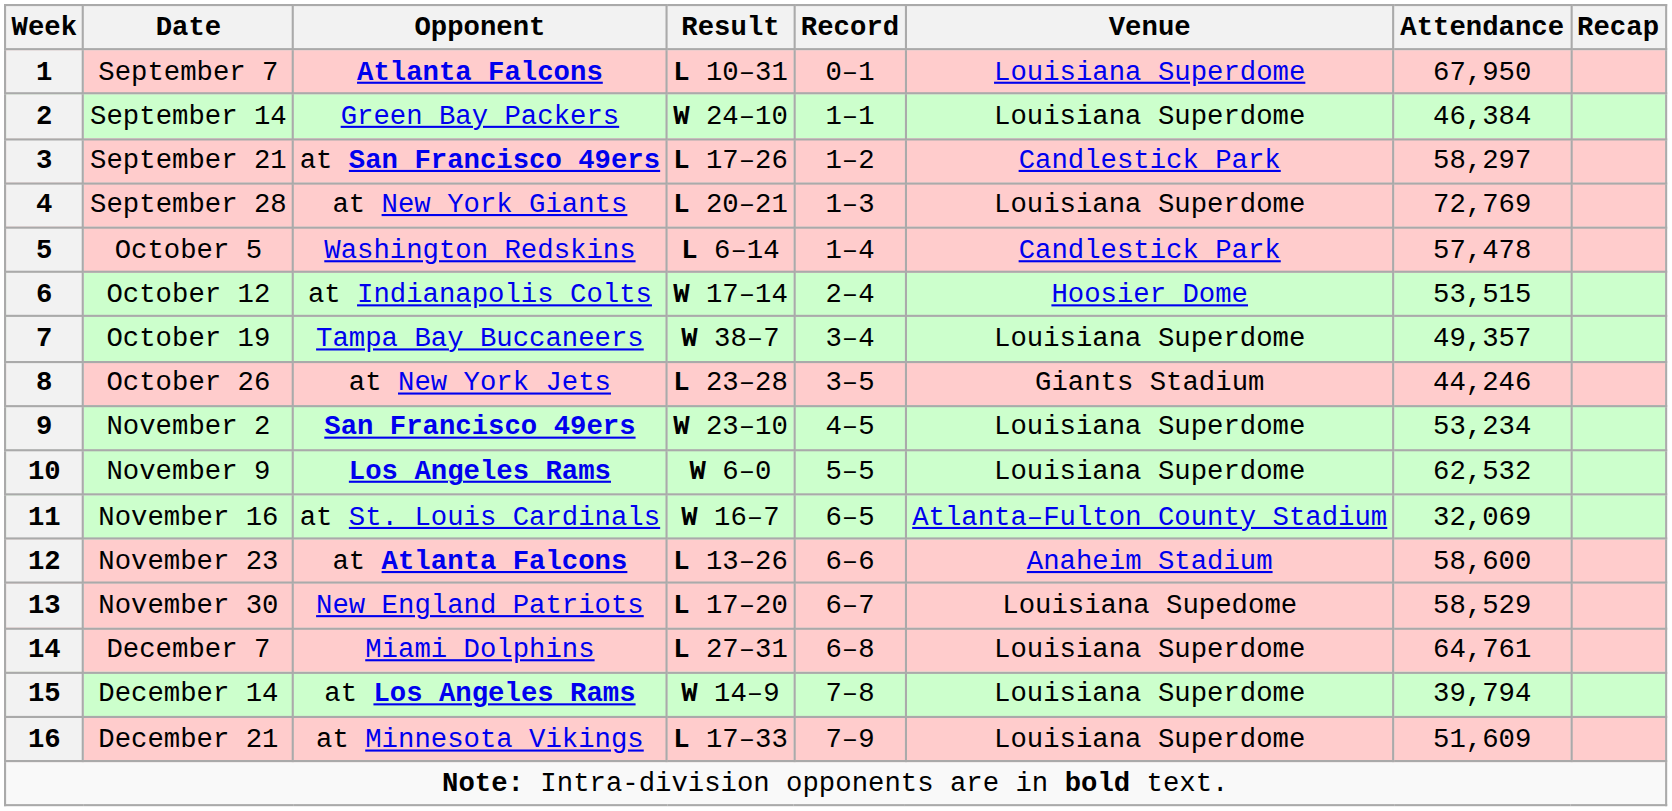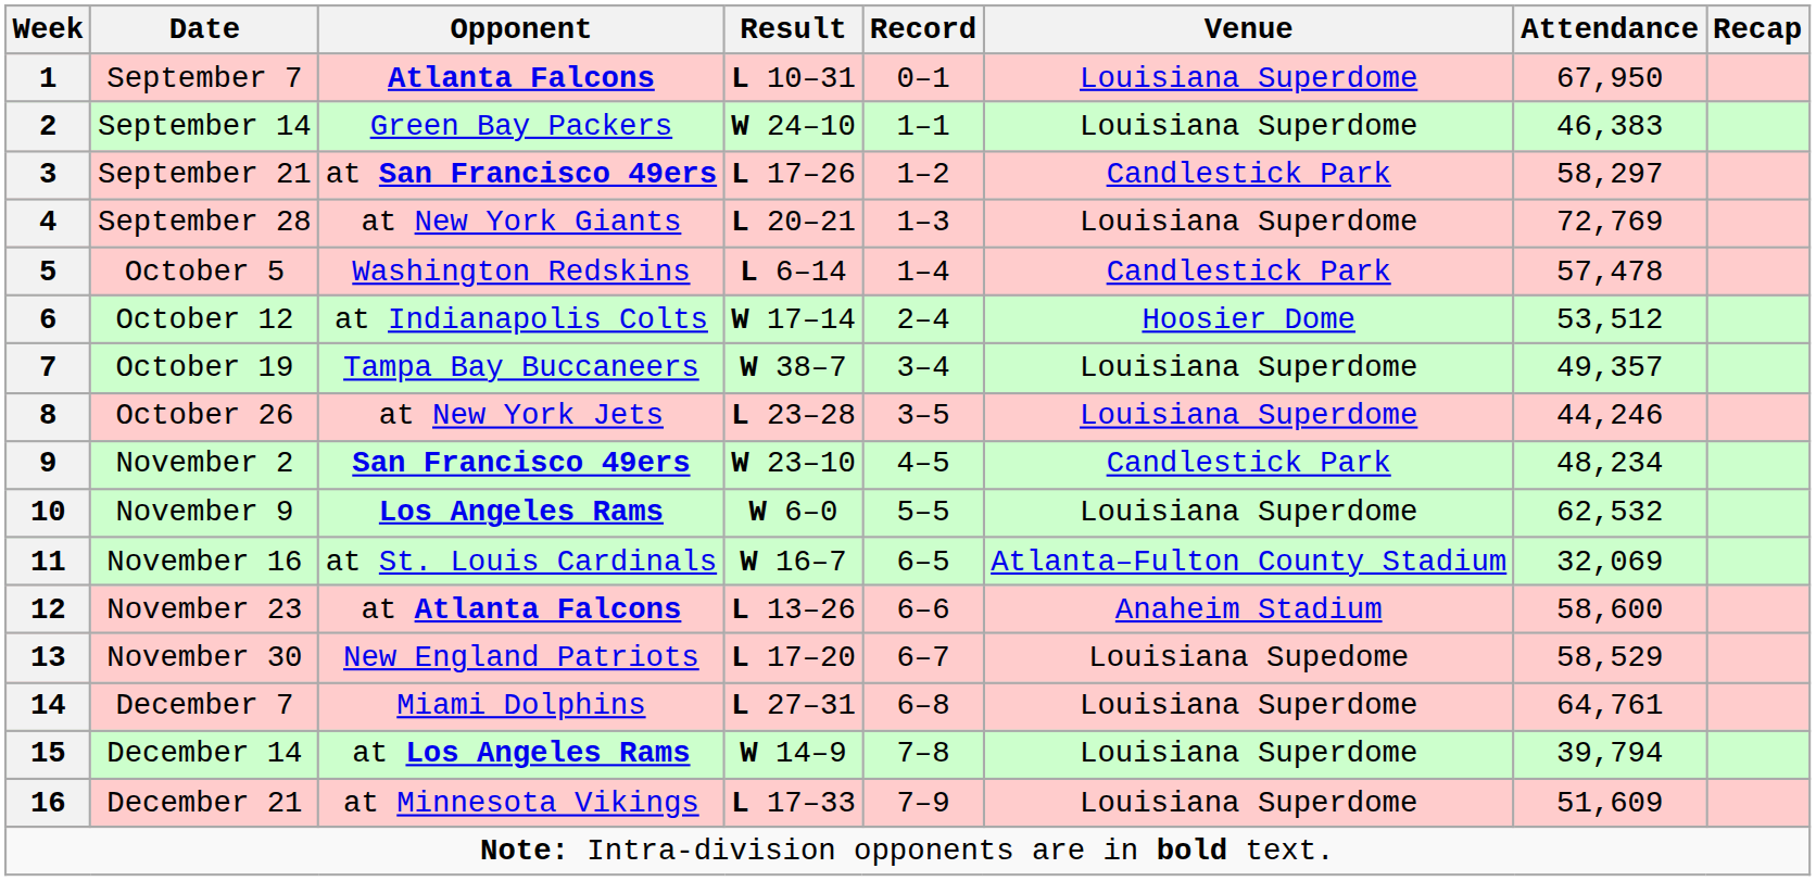2 | Attendance: 46,384 -> 46,383
6 | Attendance: 53,515 -> 53,512
8 | Venue: Giants Stadium -> Louisiana Superdome
9 | Venue: Louisiana Superdome -> Candlestick Park
9 | Attendance: 53,234 -> 48,234
